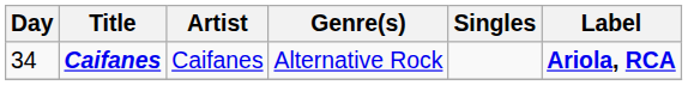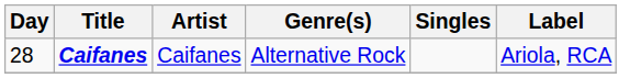row 2 | Day: 34 -> 28
row 2 | Label: bold -> normal
